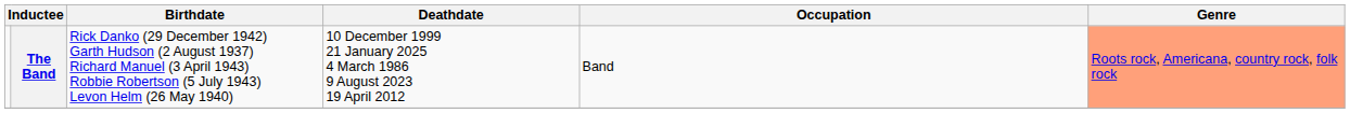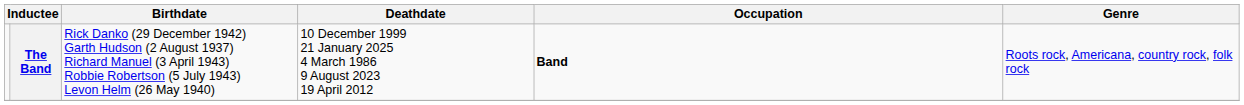The Band | Occupation: normal -> bold
The Band | Genre: lightsalmon background -> no background
